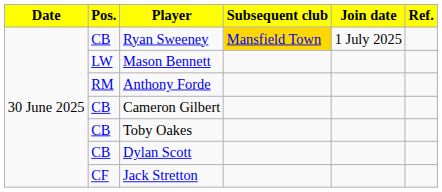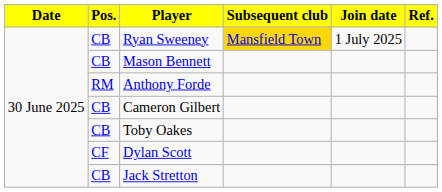Mason Bennett | Pos.: LW -> CB
Dylan Scott | Pos.: CB -> CF
Jack Stretton | Pos.: CF -> CB
